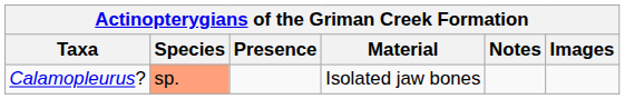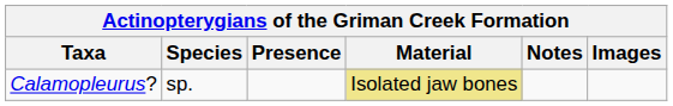Calamopleurus? | Species: lightsalmon background -> no background
Calamopleurus? | Material: no background -> khaki background
